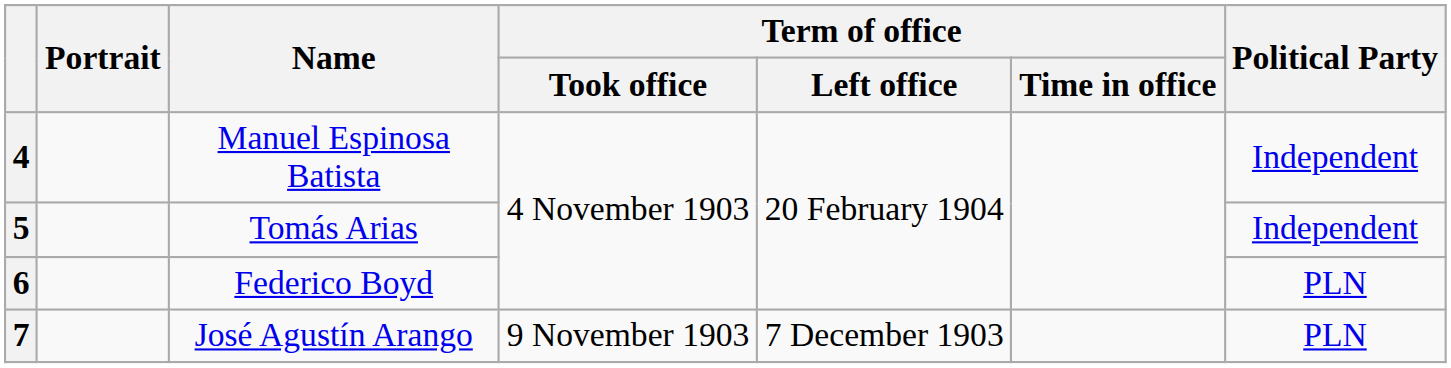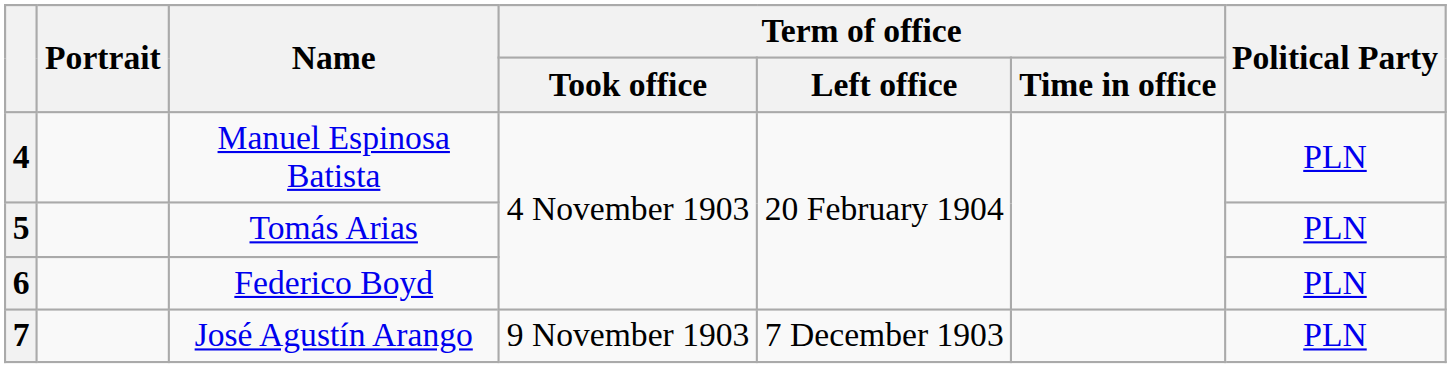4 | Political Party: Independent -> PLN
5 | Political Party: Independent -> PLN
